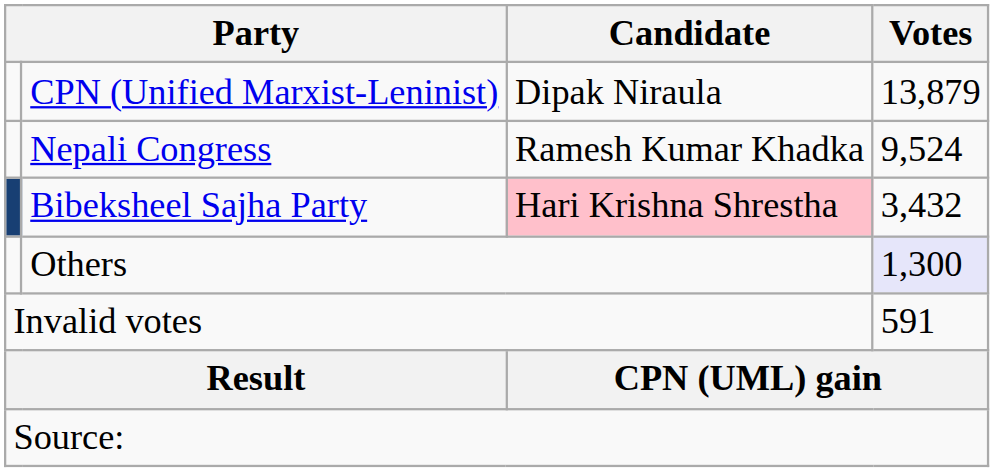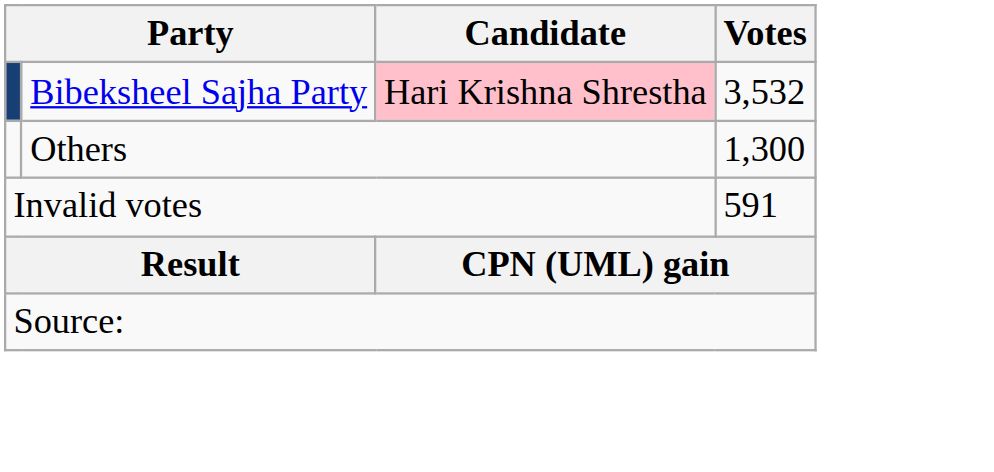- row: CPN (Unified Marxist-Leninist) | Dipak Niraula | 13,879
- row: Nepali Congress | Ramesh Kumar Khadka | 9,524
Bibeksheel Sajha Party | Votes: 3,432 -> 3,532
Others | Votes: lavender background -> no background
